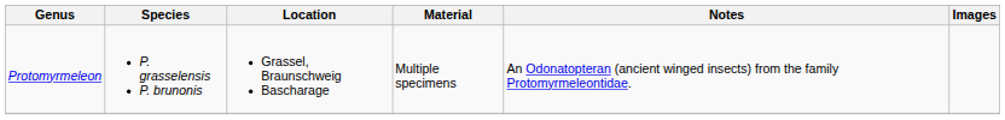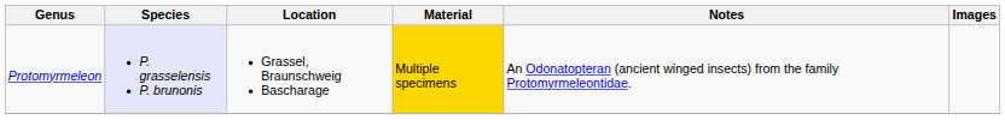Protomyrmeleon | Species: no background -> lavender background
Protomyrmeleon | Material: no background -> gold background
